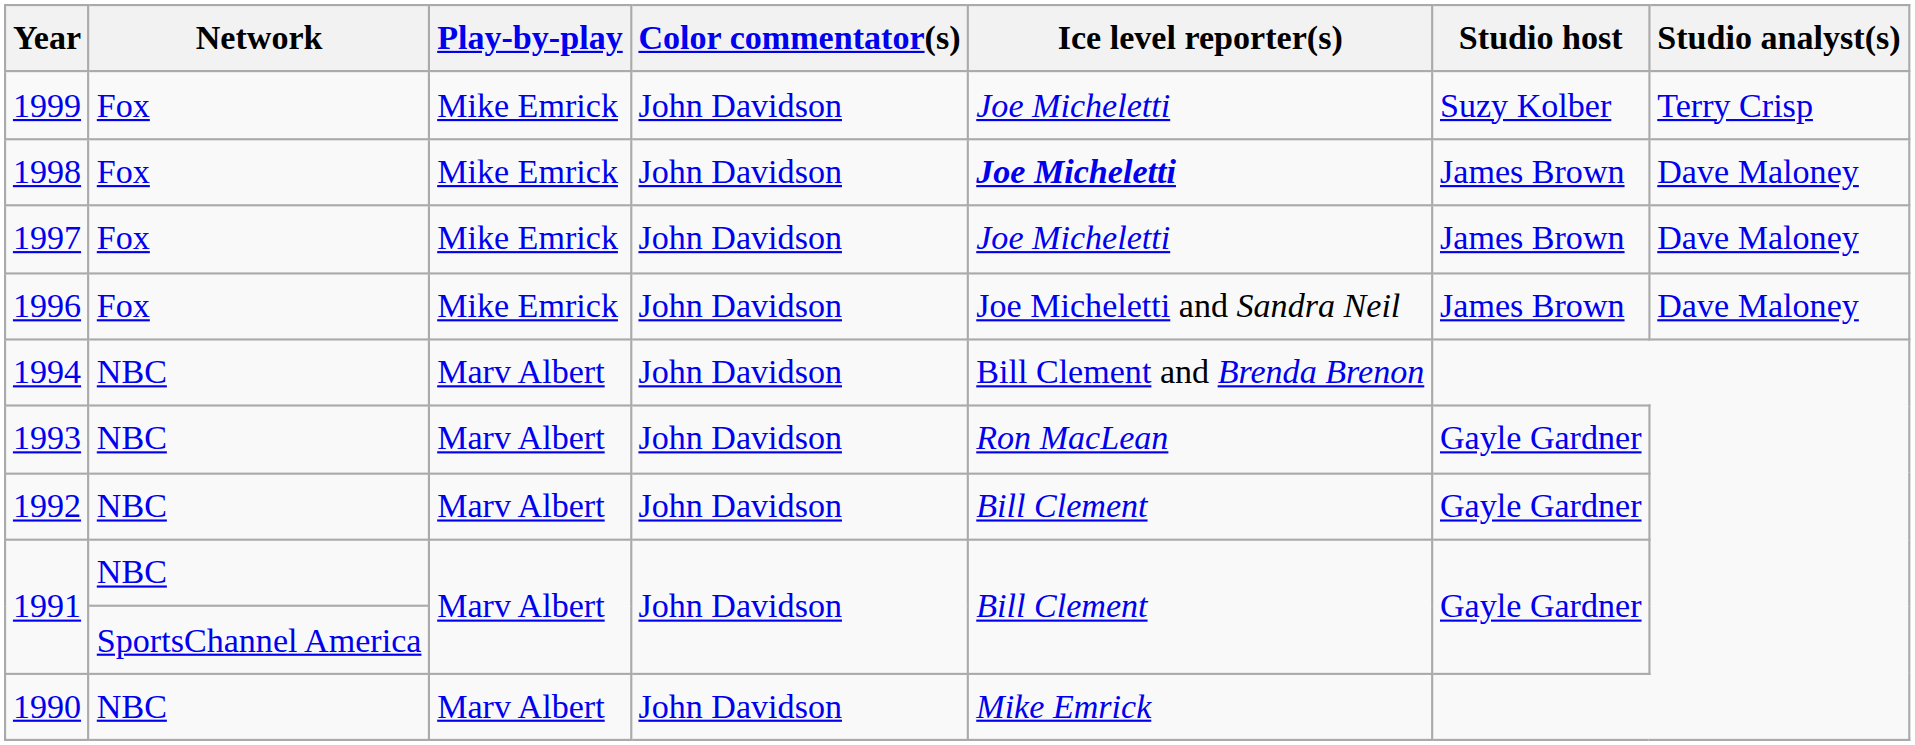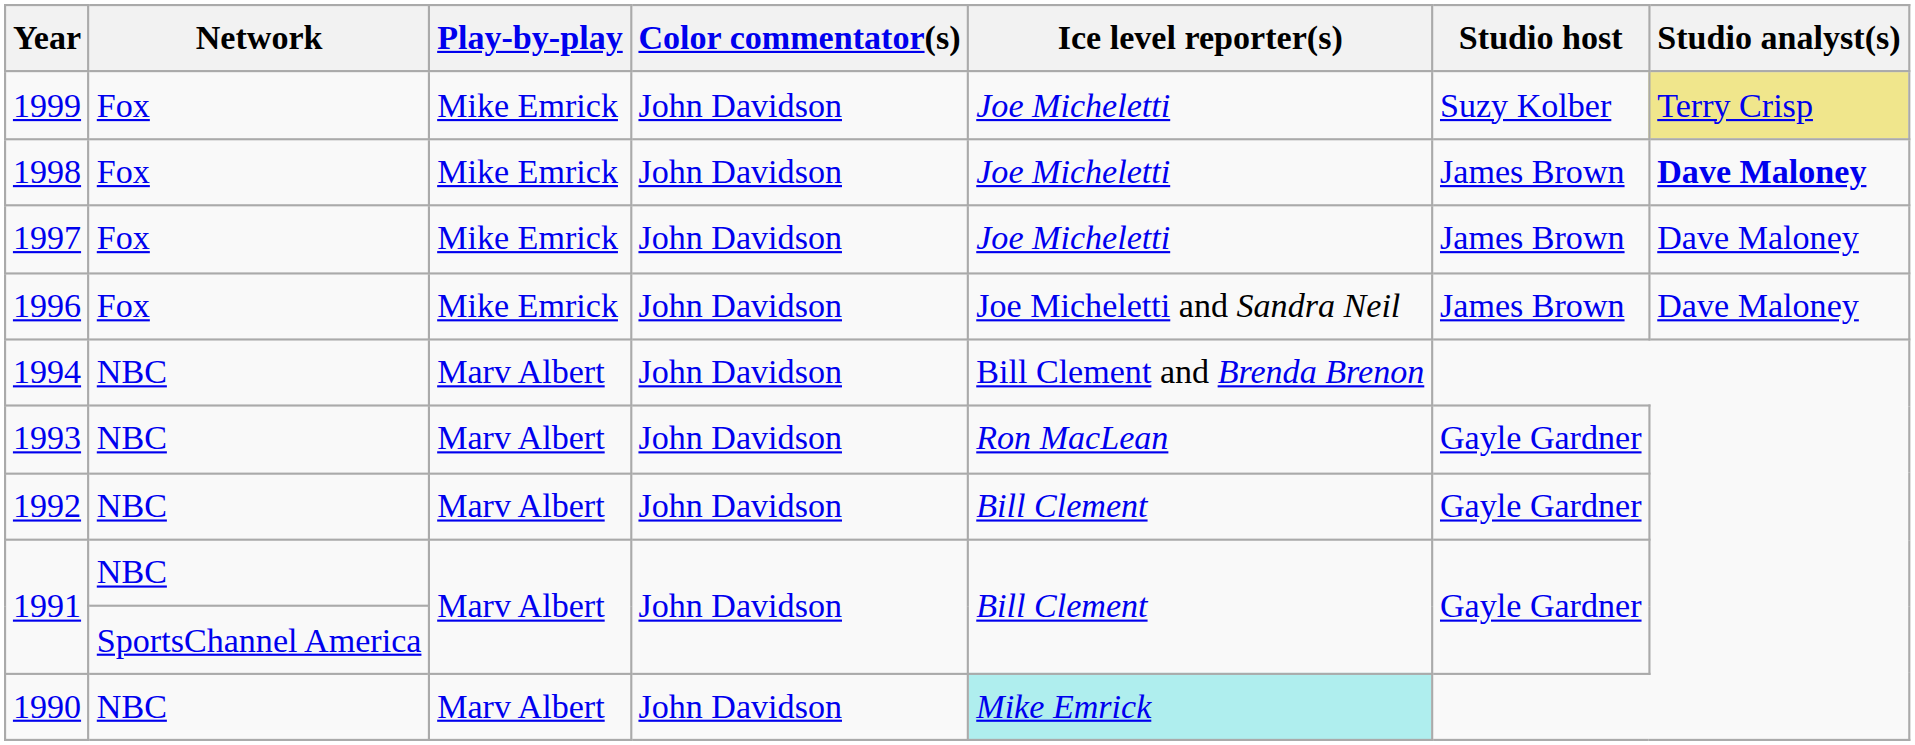1999 | Studio analyst(s): no background -> khaki background
1998 | Ice level reporter(s): bold -> normal
1998 | Studio analyst(s): normal -> bold
1990 | Ice level reporter(s): no background -> paleturquoise background
